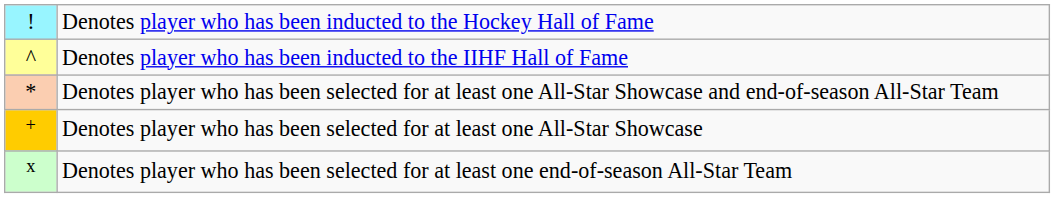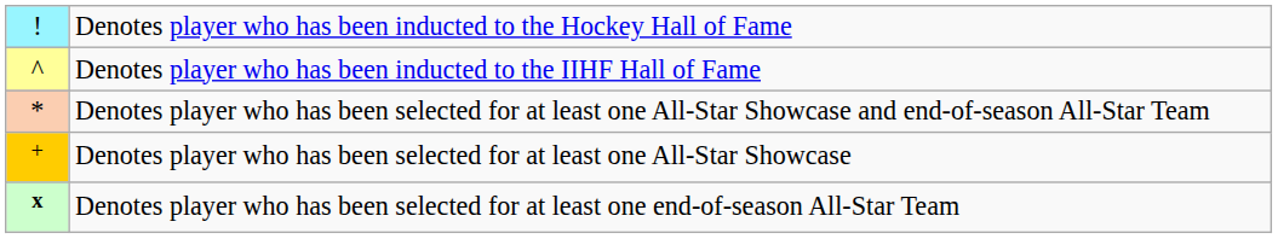row 5 | column 1: normal -> bold
